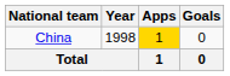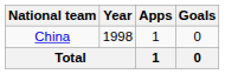China | Apps: gold background -> no background
